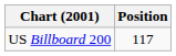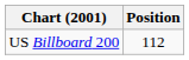US Billboard 200 | Position: 117 -> 112
